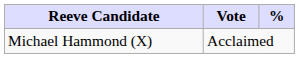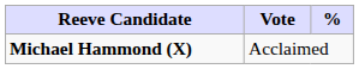Michael Hammond (X) | Reeve Candidate: normal -> bold
